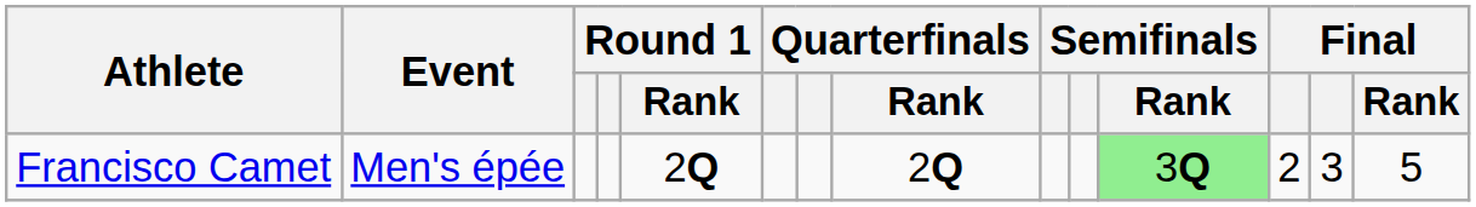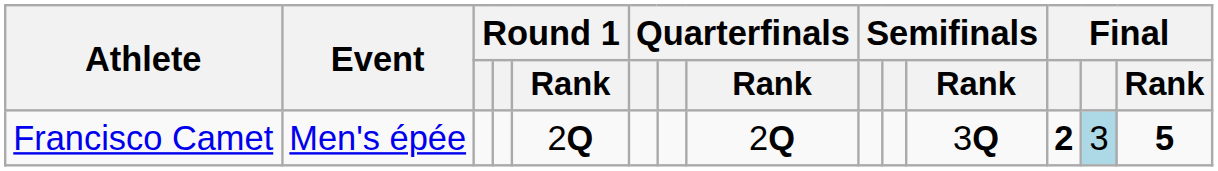Francisco Camet | Semifinals / Rank: lightgreen background -> no background
Francisco Camet | column 12: normal -> bold
Francisco Camet | column 13: no background -> lightblue background
Francisco Camet | Final / Rank: normal -> bold
